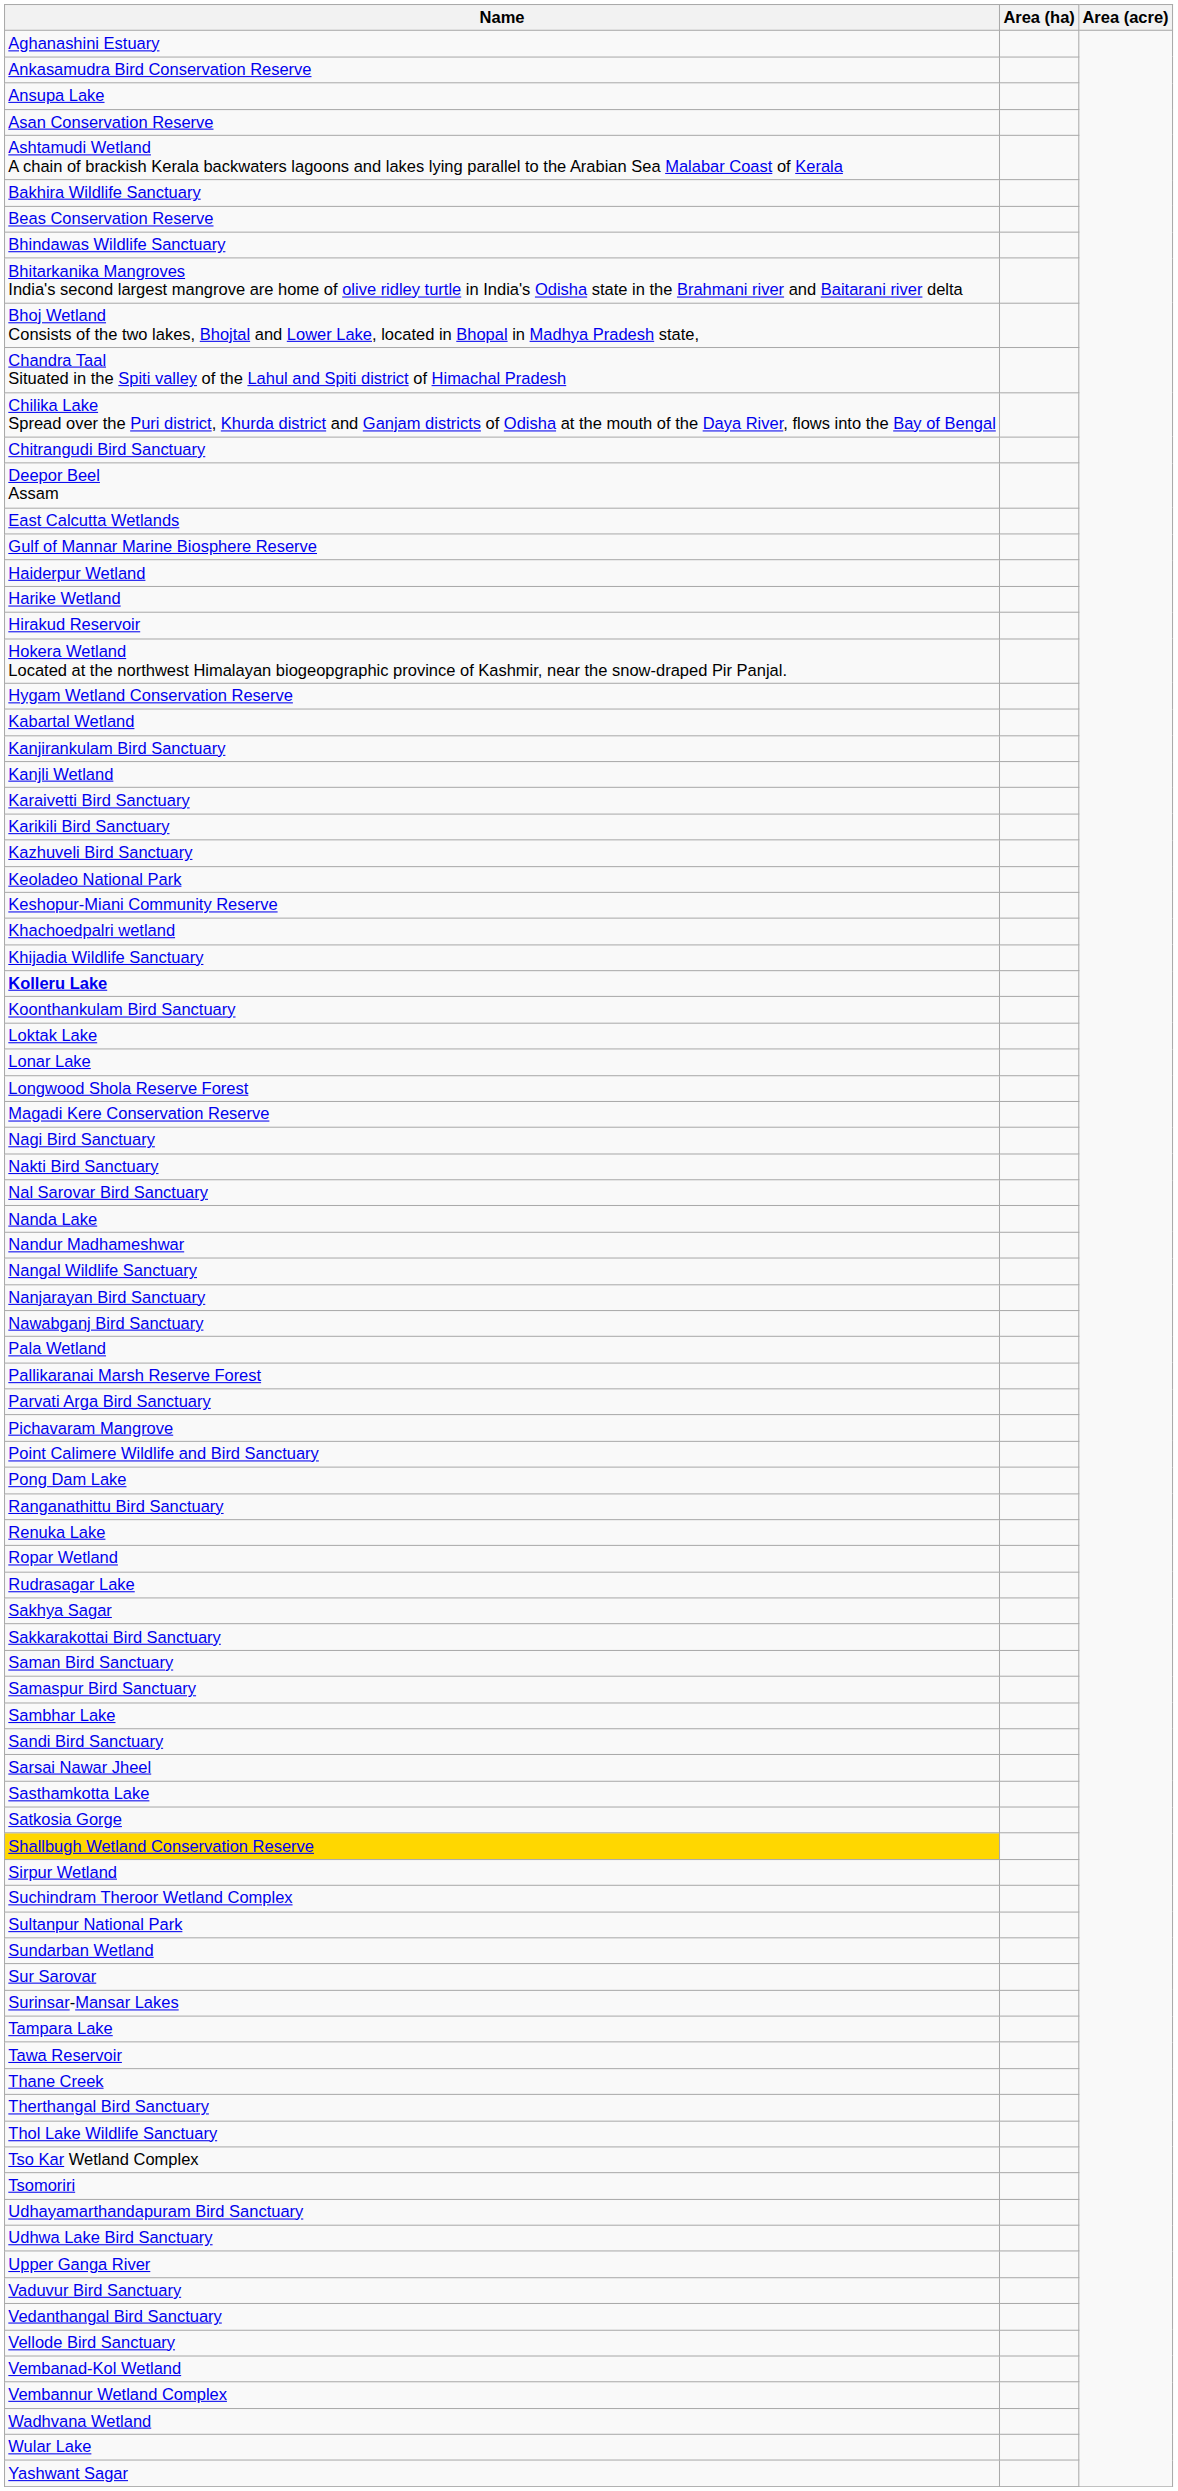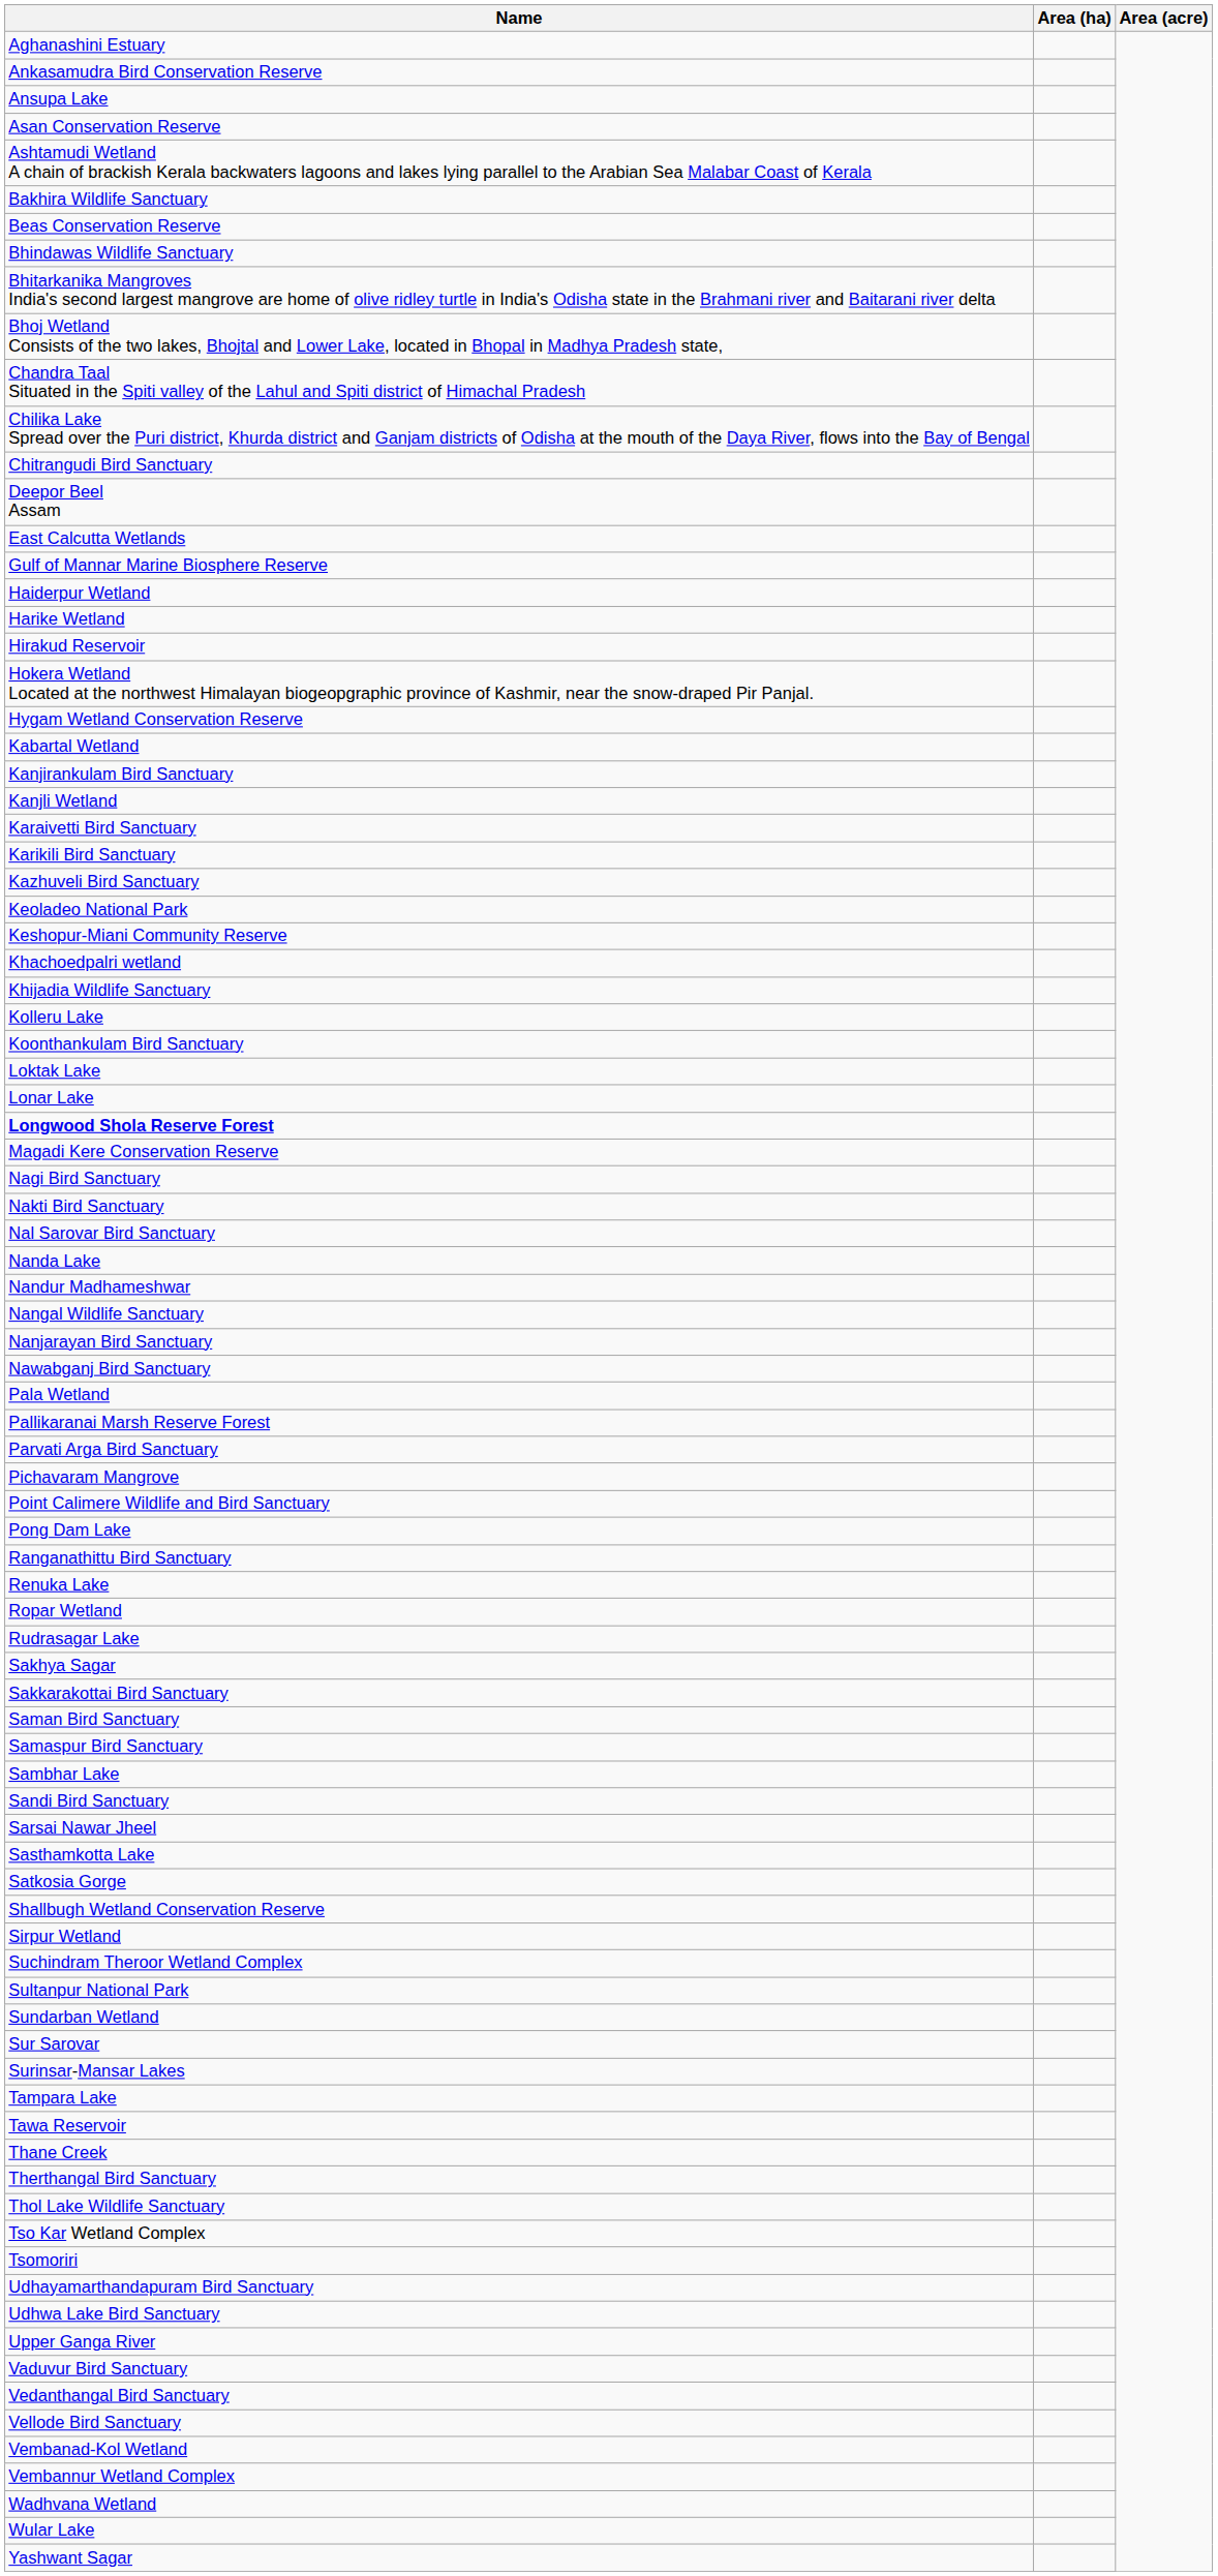Kolleru Lake | Name: bold -> normal
Longwood Shola Reserve Forest | Name: normal -> bold
Shallbugh Wetland Conservation Reserve | Name: gold background -> no background
